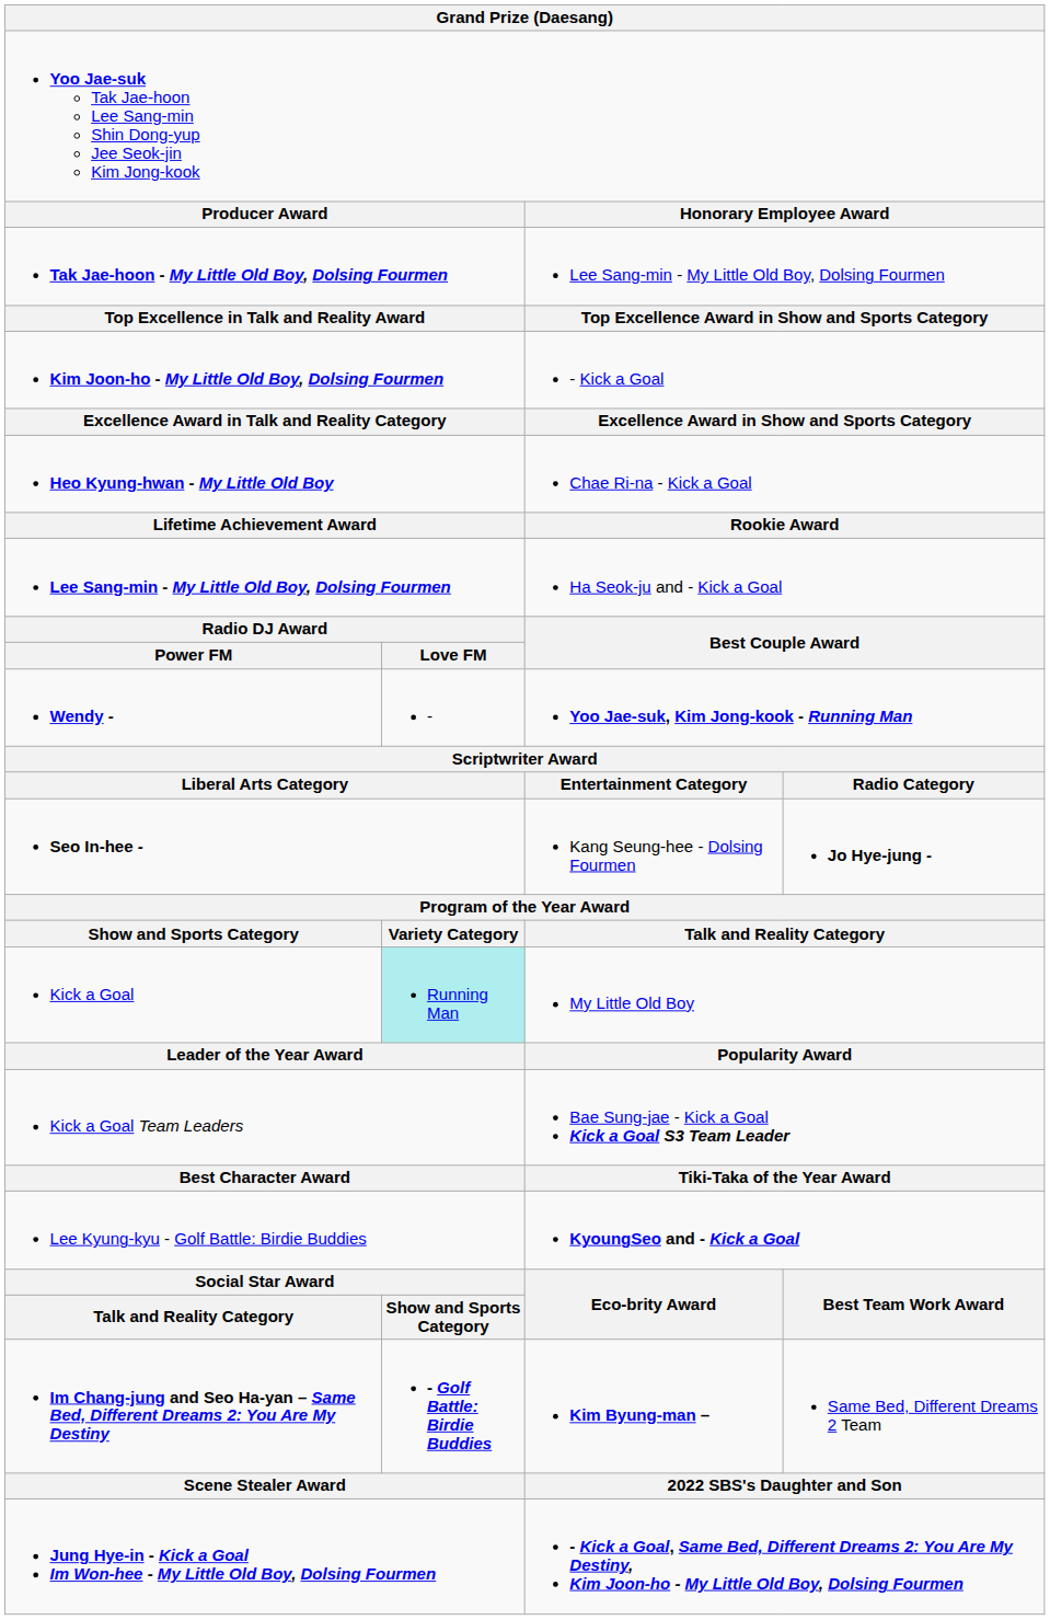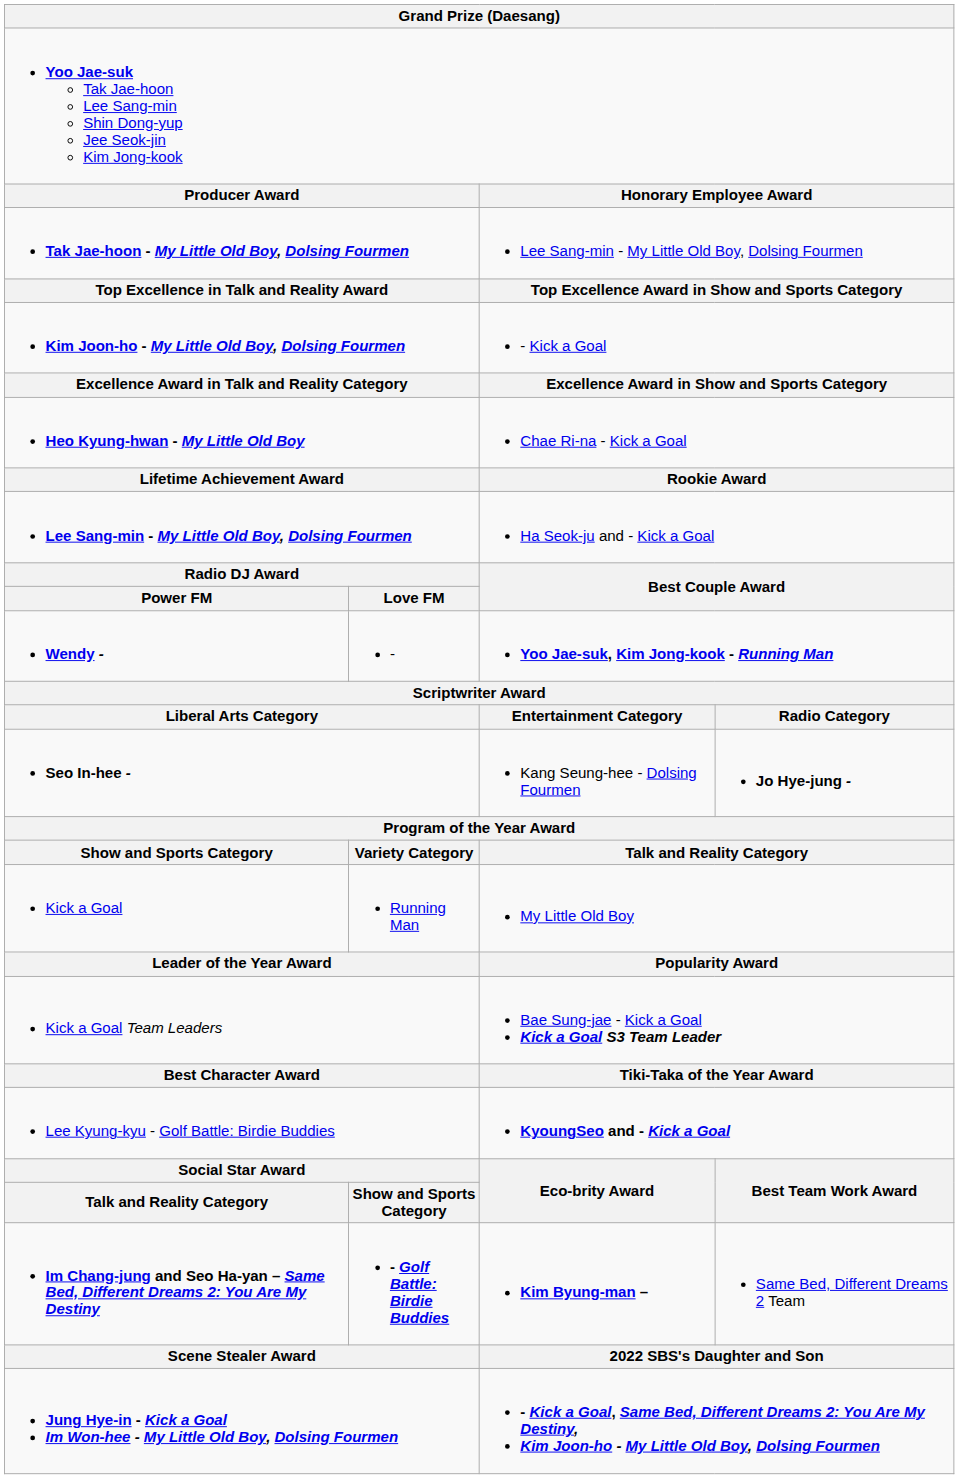Kick a Goal | column 2: paleturquoise background -> no background
